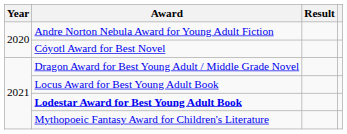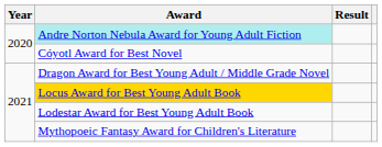Andre Norton Nebula Award for Young Adult Fiction | Award: no background -> paleturquoise background
Locus Award for Best Young Adult Book | Award: no background -> gold background
Lodestar Award for Best Young Adult Book | Award: bold -> normal
